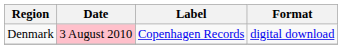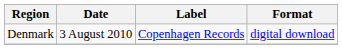Denmark | Date: pink background -> no background
